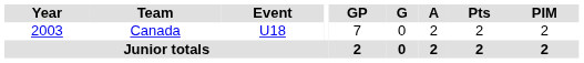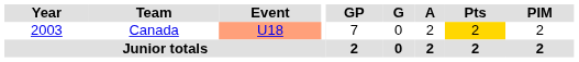Canada | Event: no background -> lightsalmon background
Canada | Pts: no background -> gold background
